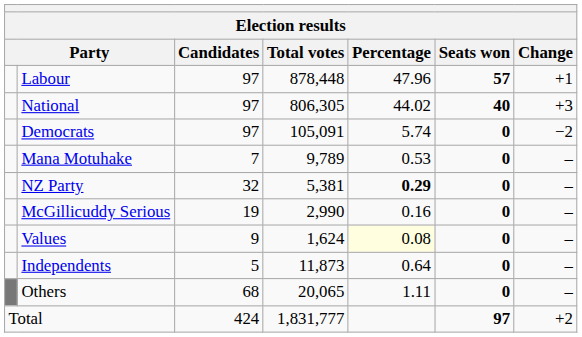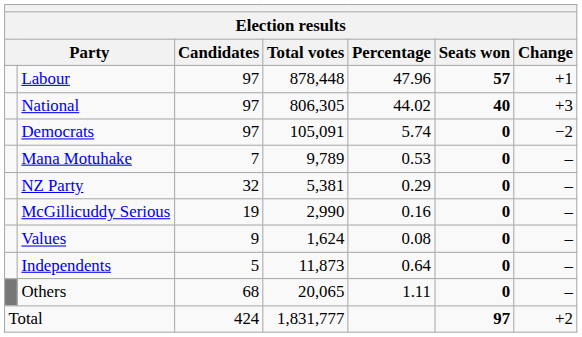NZ Party | Percentage: bold -> normal
Values | Percentage: lightyellow background -> no background
